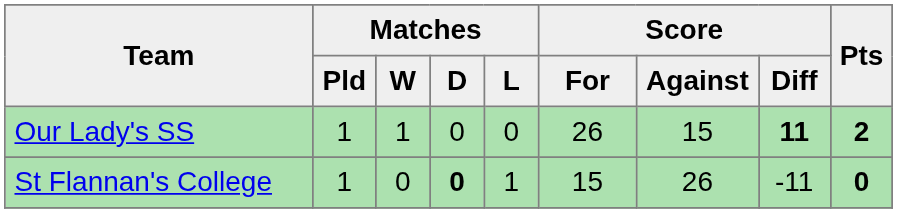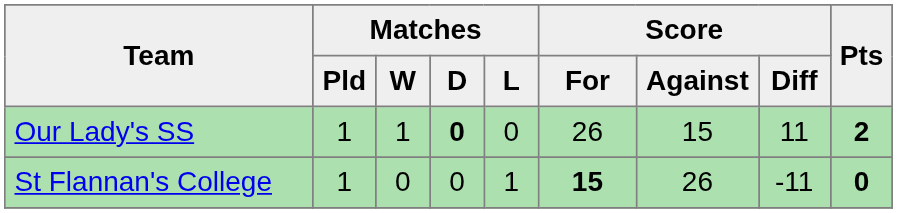Our Lady's SS | Matches / D: normal -> bold
Our Lady's SS | Score / Diff: bold -> normal
St Flannan's College | Matches / D: bold -> normal
St Flannan's College | Score / For: normal -> bold
